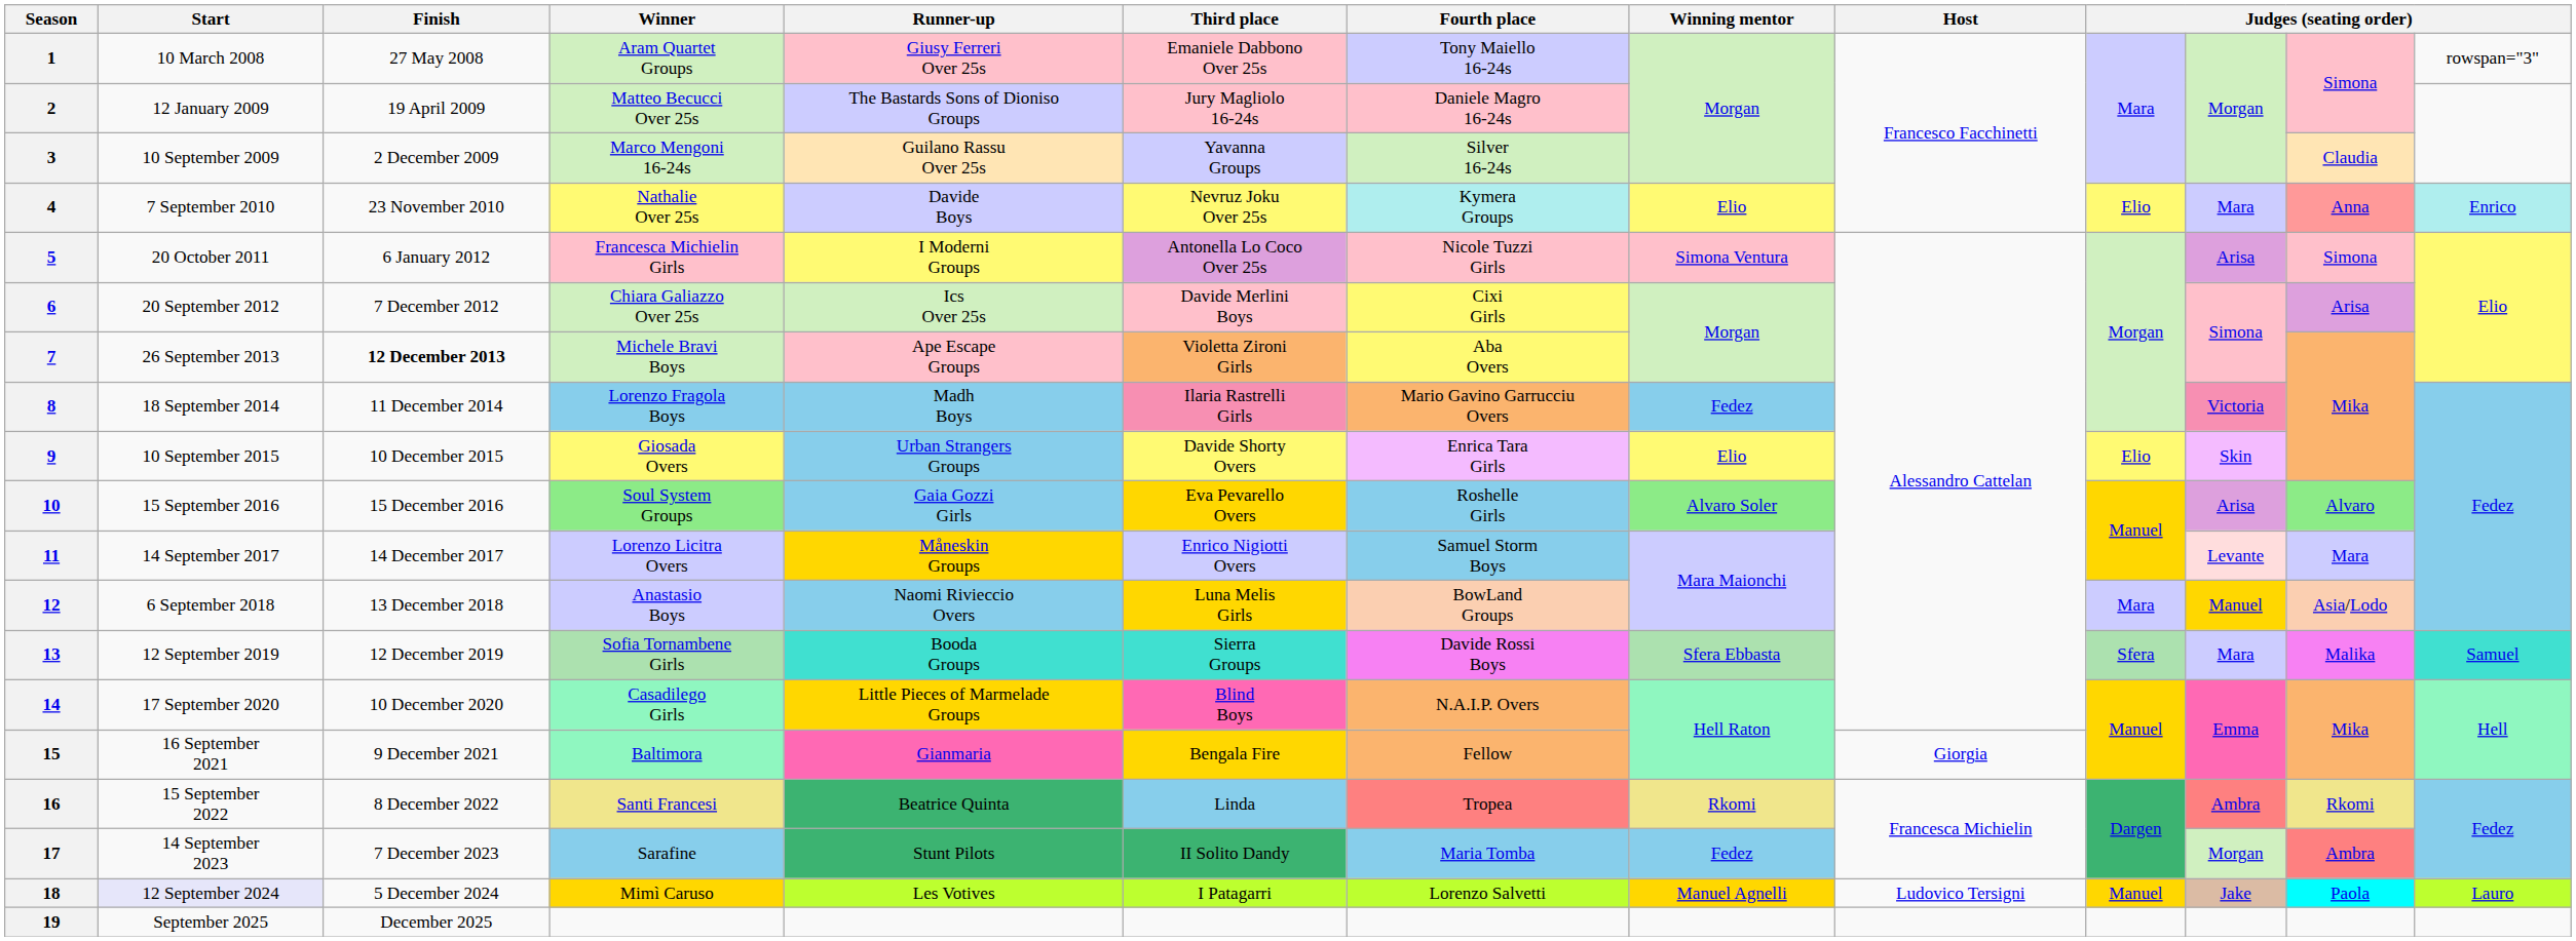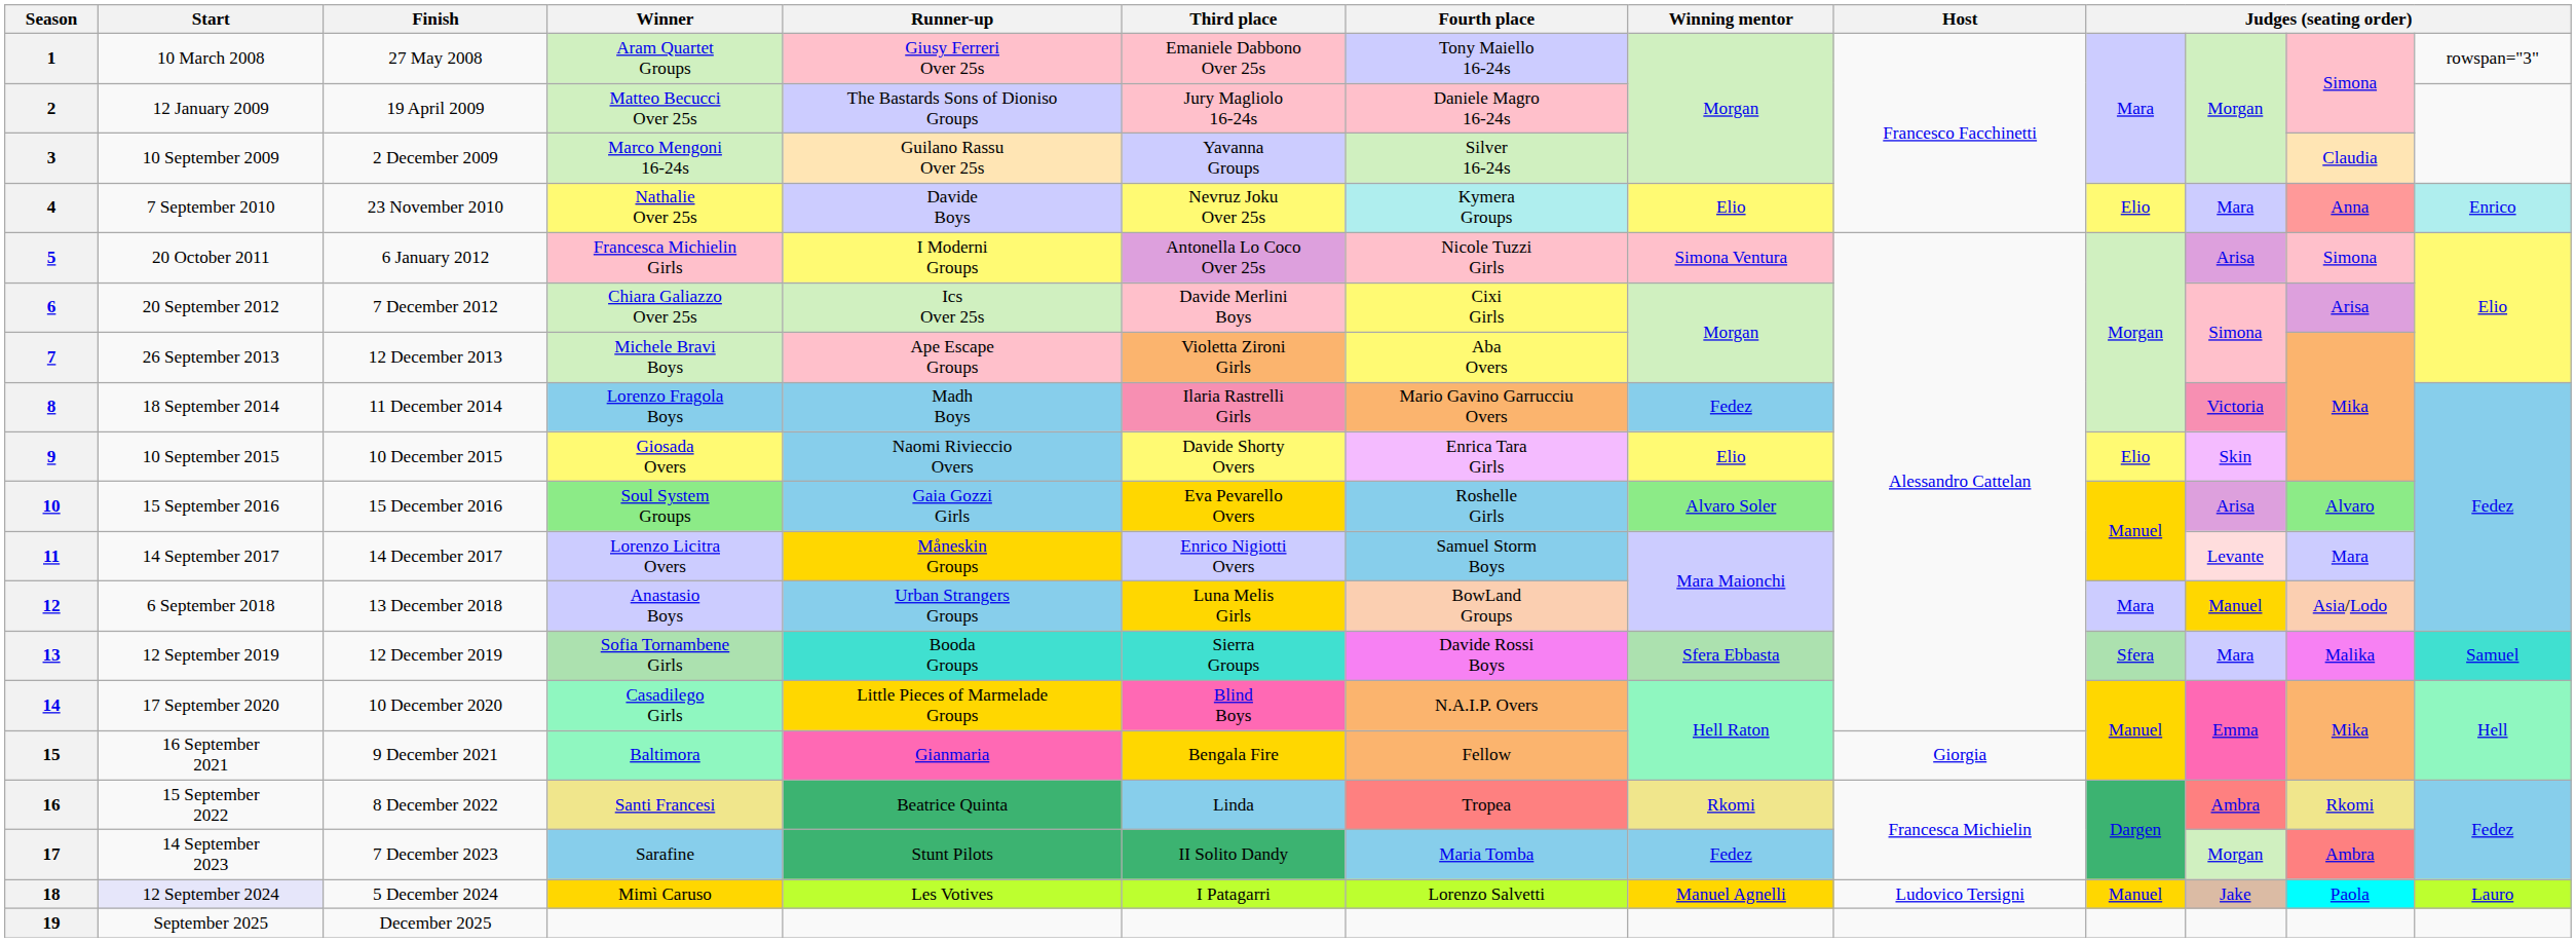7 | Finish: bold -> normal
9 | Runner-up: Urban Strangers Groups -> Naomi Rivieccio Overs
12 | Runner-up: Naomi Rivieccio Overs -> Urban Strangers Groups
